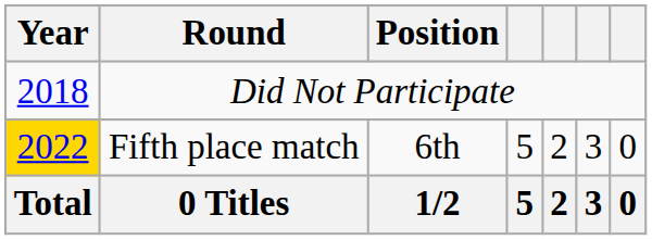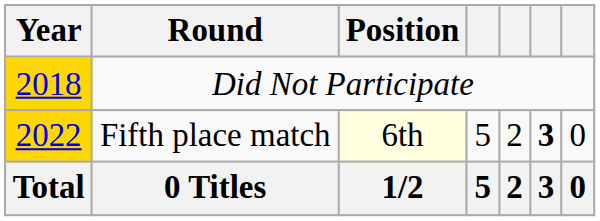Did Not Participate | Year: no background -> gold background
Fifth place match | Position: no background -> lightyellow background
Fifth place match | column 6: normal -> bold
